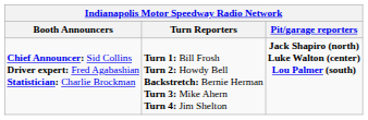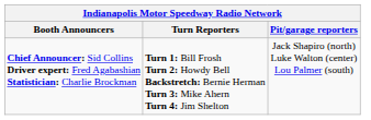row 3 | Pit/garage reporters: bold -> normal
